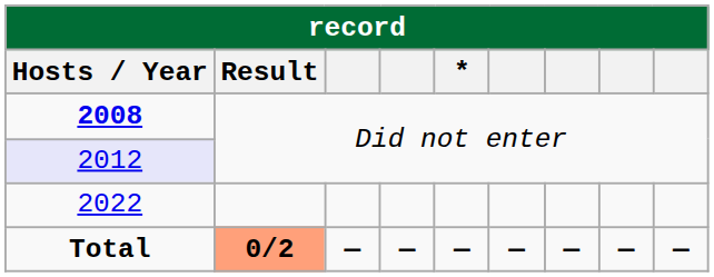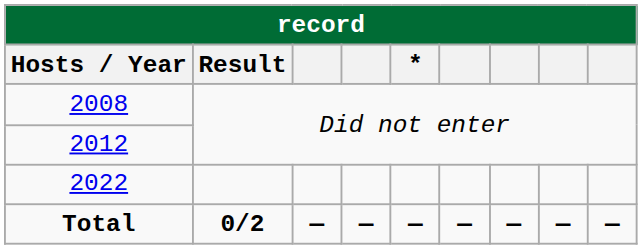2008 | Hosts / Year: bold -> normal
2012 | Hosts / Year: lavender background -> no background
Total | Result: lightsalmon background -> no background
